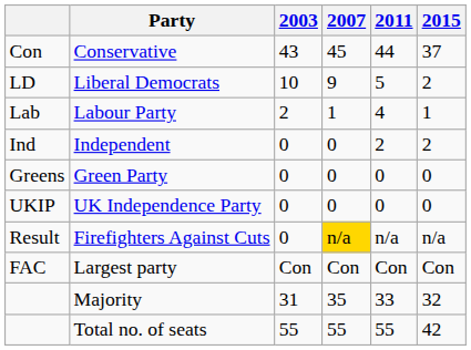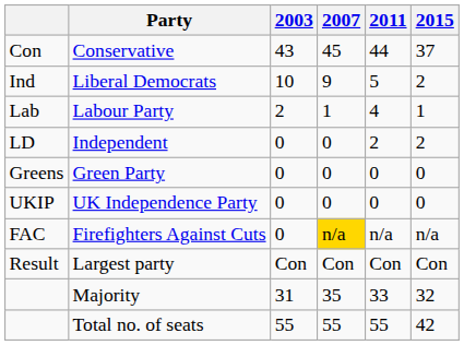Liberal Democrats | column 1: LD -> Ind
Independent | column 1: Ind -> LD
Firefighters Against Cuts | column 1: Result -> FAC
Largest party | column 1: FAC -> Result
